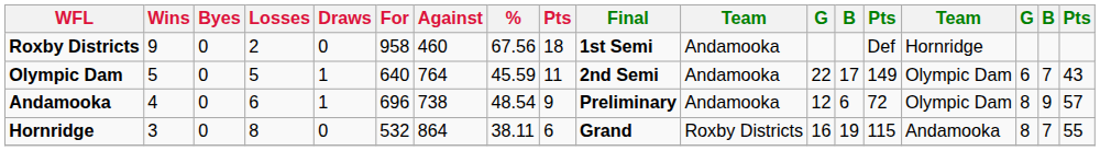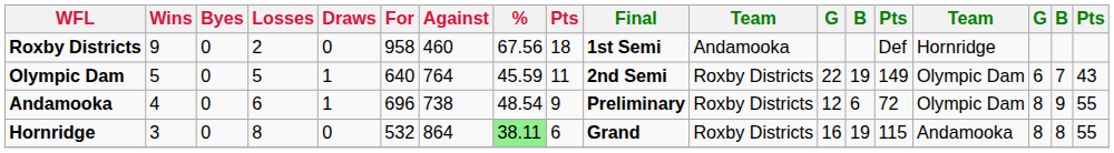row 3 | column 11: Andamooka -> Roxby Districts
row 3 | column 13: 17 -> 19
row 4 | column 11: Andamooka -> Roxby Districts
row 4 | column 18: 57 -> 55
row 5 | %: no background -> lightgreen background
row 5 | column 17: 7 -> 8
